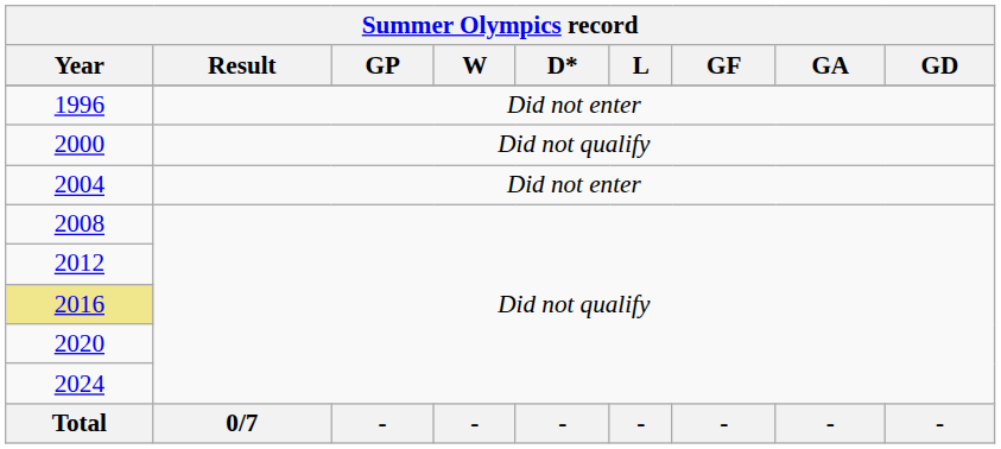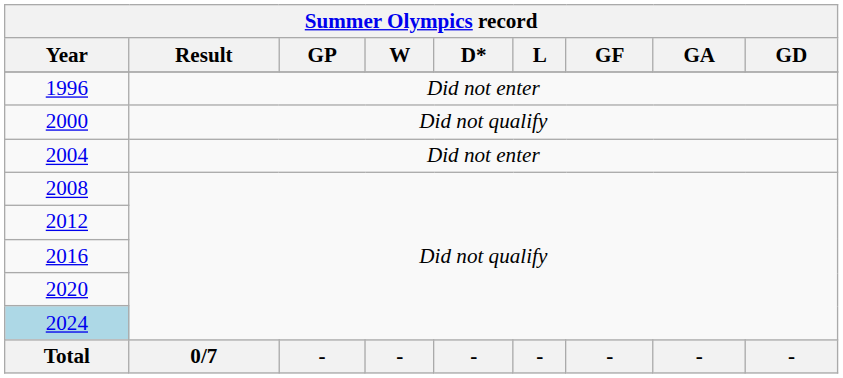2016 | Year: khaki background -> no background
2024 | Year: no background -> lightblue background
